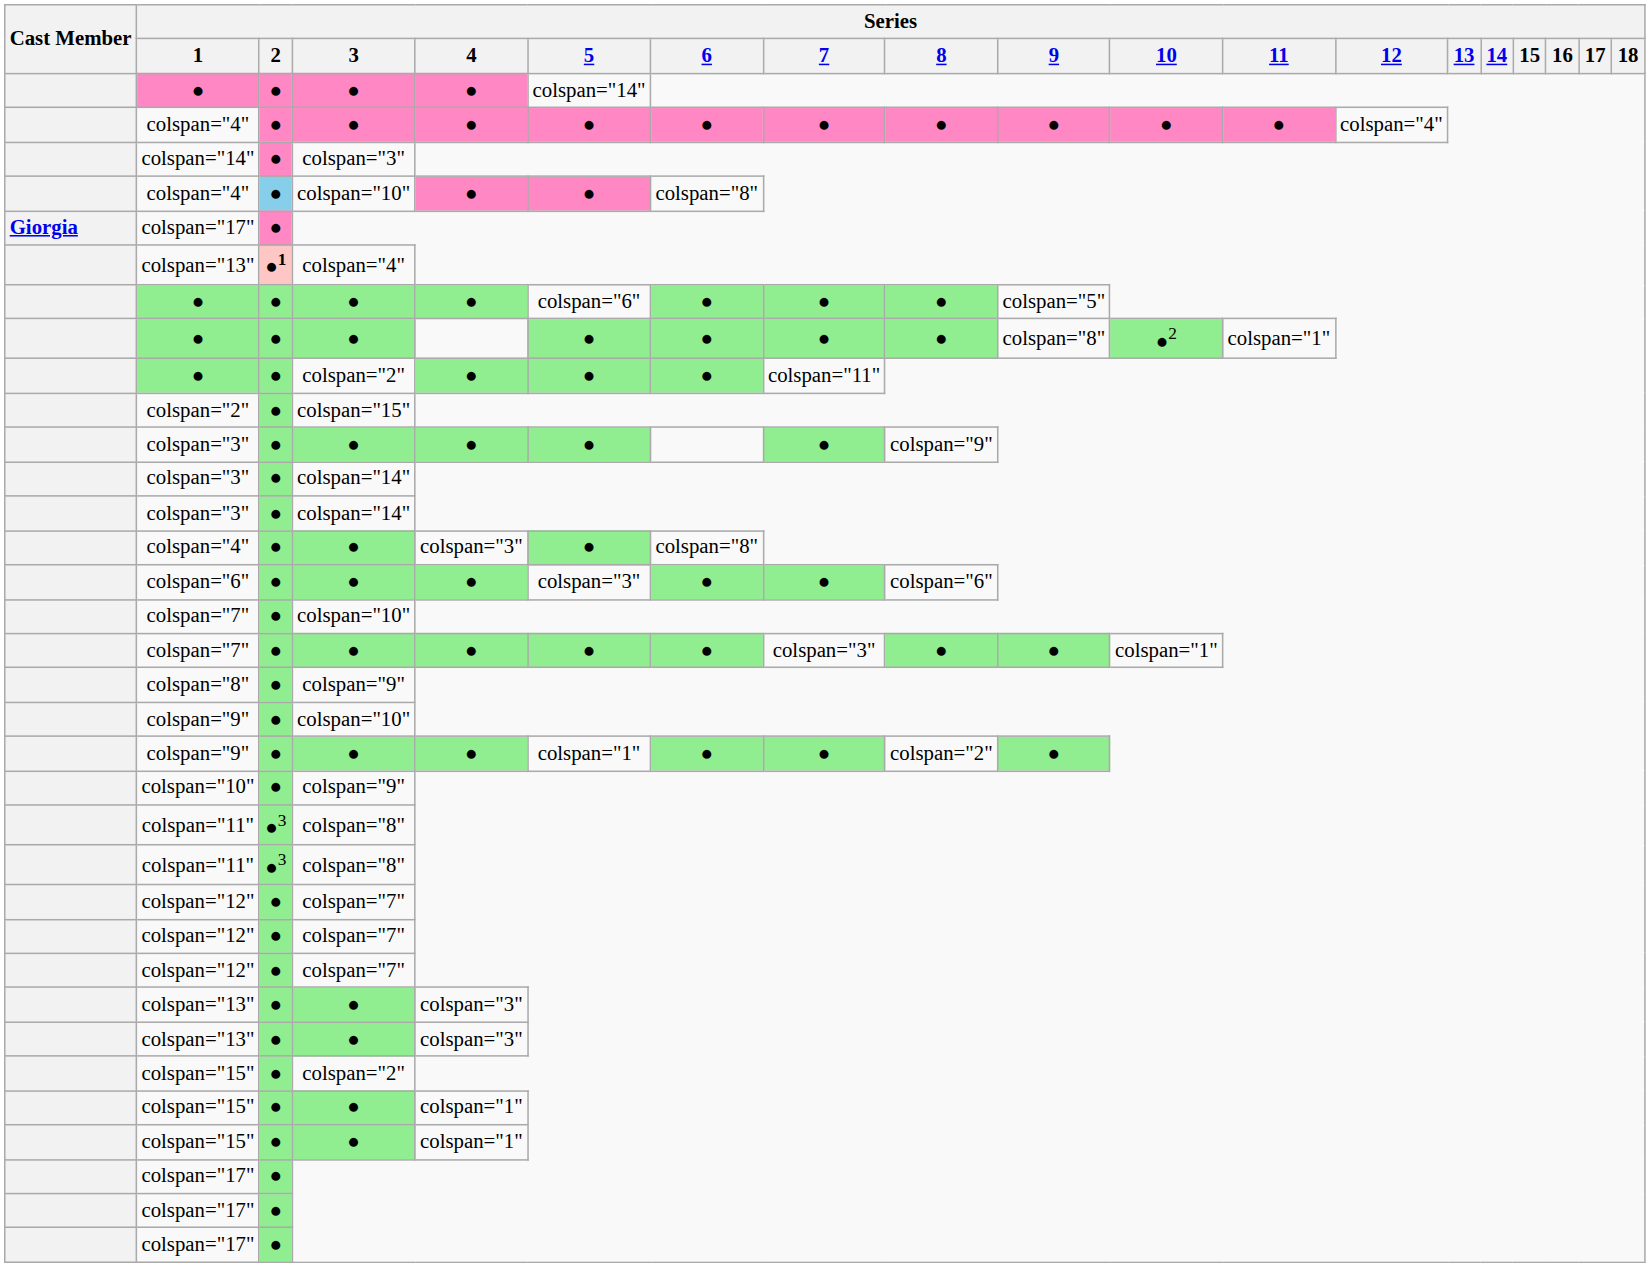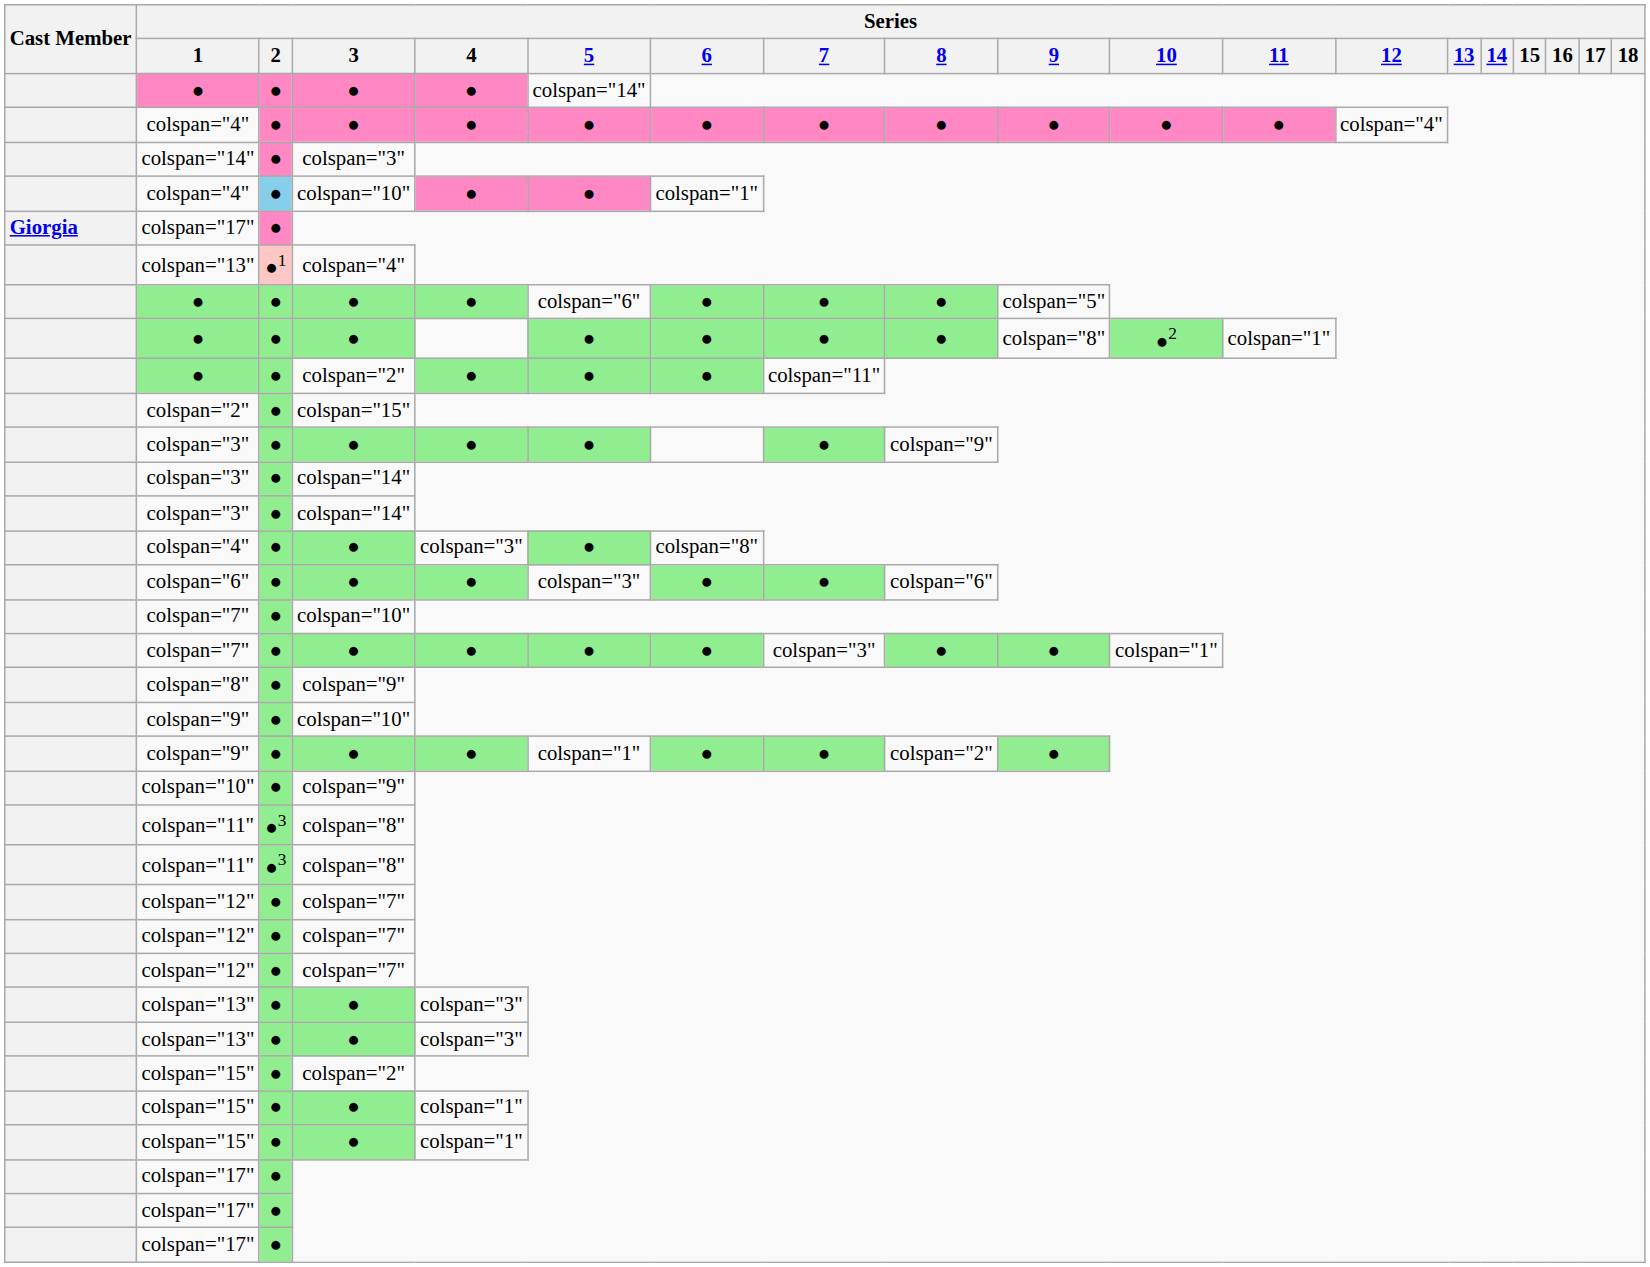colspan="4" / colspan="10" | Series / 6: colspan="8" -> colspan="1"
colspan="13" / colspan="4" | Series / 2: bold -> normal
